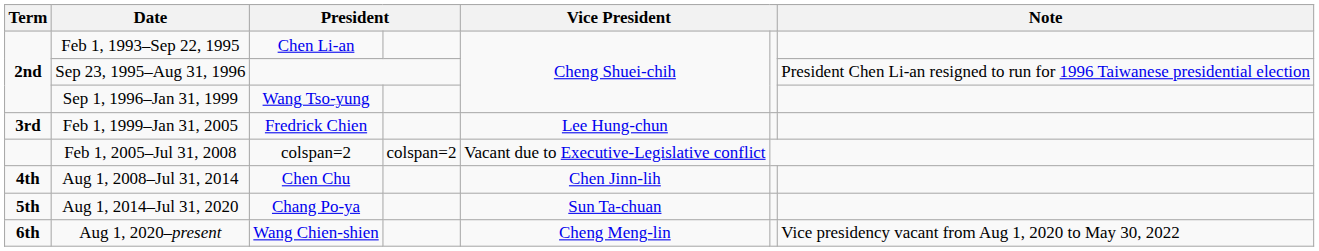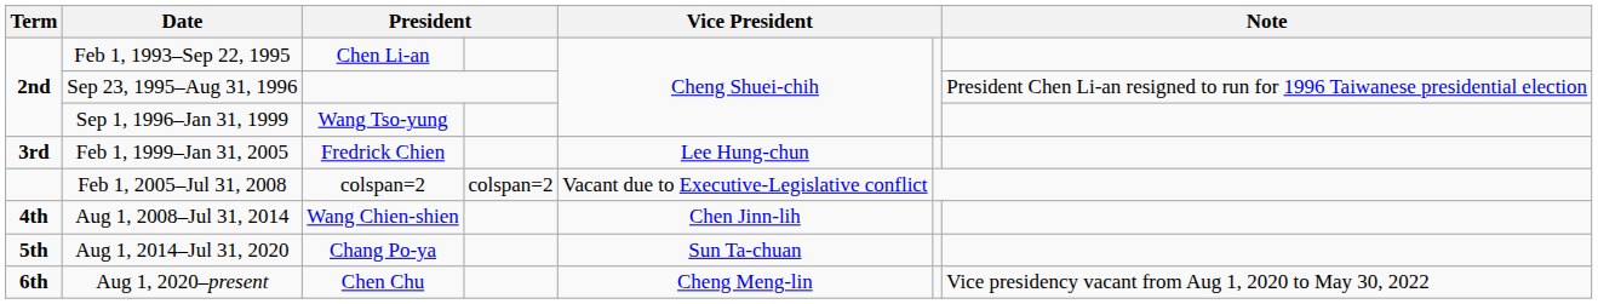Aug 1, 2008–Jul 31, 2014 | column 3: Chen Chu -> Wang Chien-shien
Aug 1, 2020–present | column 3: Wang Chien-shien -> Chen Chu
